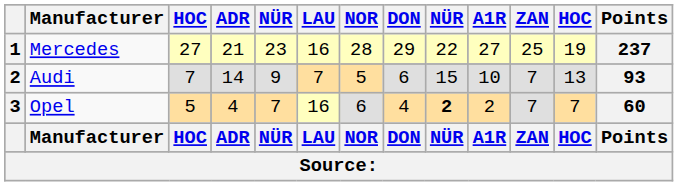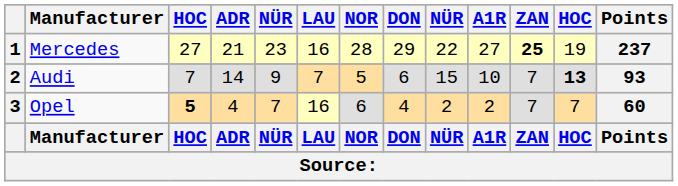Mercedes | ZAN: normal -> bold
Audi | column 12: normal -> bold
Opel | column 3: normal -> bold
Opel | column 9: bold -> normal
